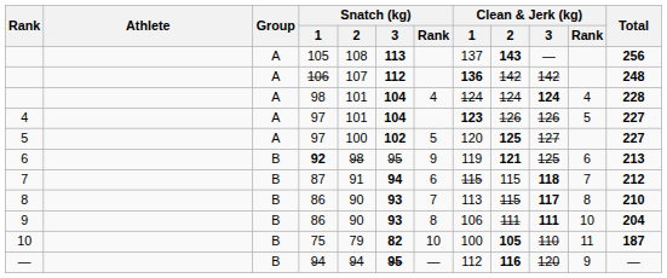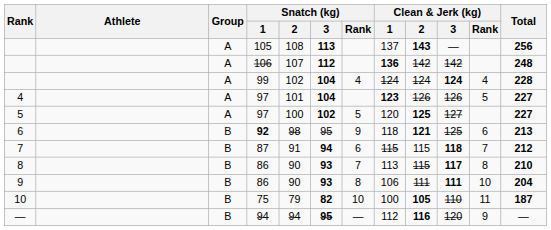row 5 | Snatch (kg) / 1: 98 -> 99
row 5 | Snatch (kg) / 2: 101 -> 102
row 8 | Clean & Jerk (kg) / 1: 119 -> 118
